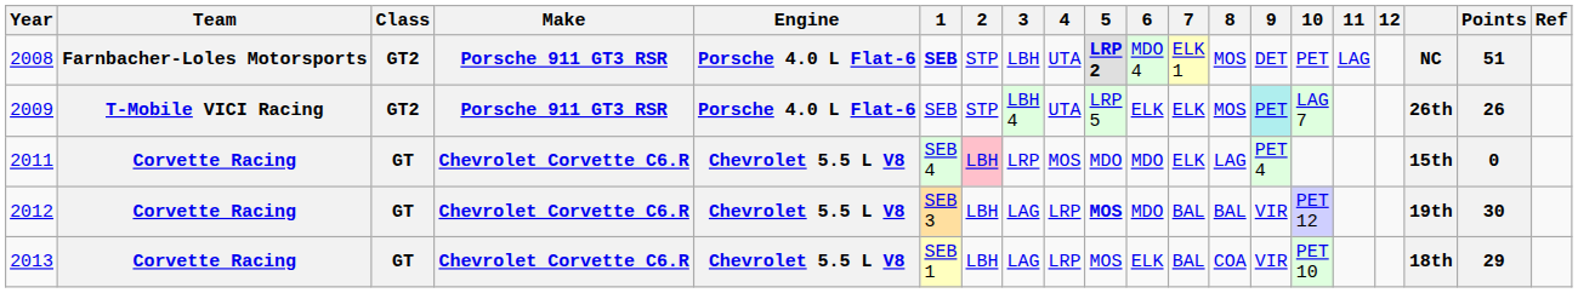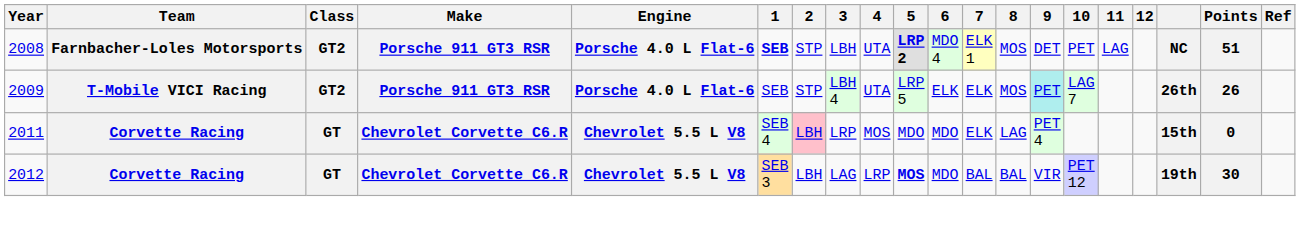- row: 2013 | Corvette Racing | GT | Chevrolet Corvette C6.R | Chevrolet 5.5 L V8 | SEB 1 | LBH | LAG | LRP | MOS | ELK | BAL | COA | VIR | PET 10 | 18th | 29
